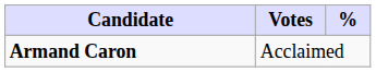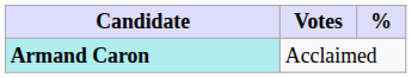Armand Caron | Candidate: no background -> paleturquoise background
